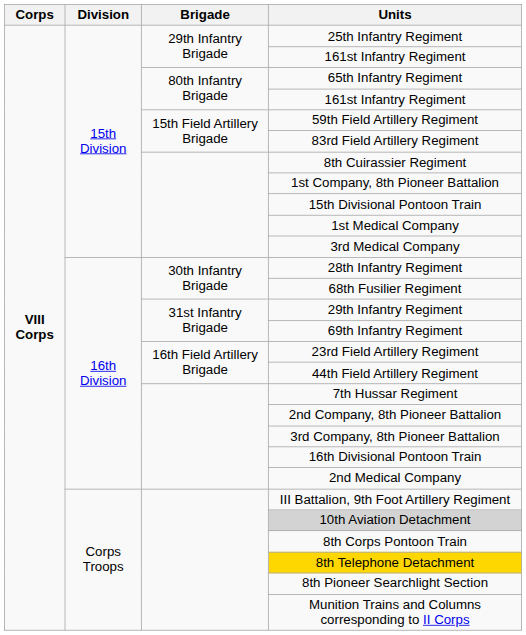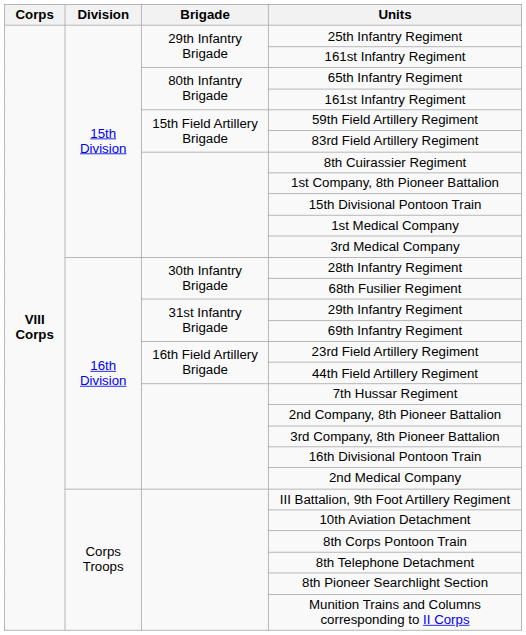10th Aviation Detachment | Units: lightgrey background -> no background
8th Telephone Detachment | Units: gold background -> no background
